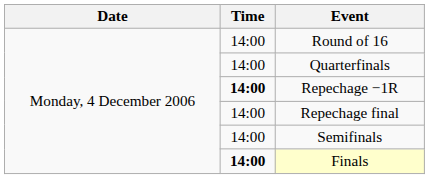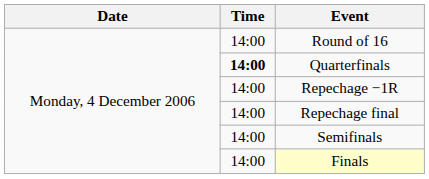Quarterfinals | Time: normal -> bold
Repechage −1R | Time: bold -> normal
Finals | Time: bold -> normal
